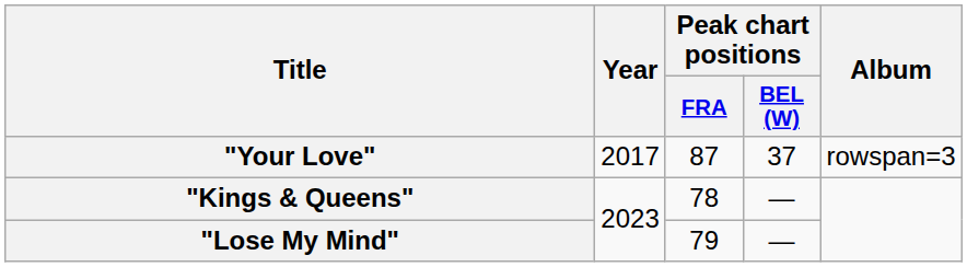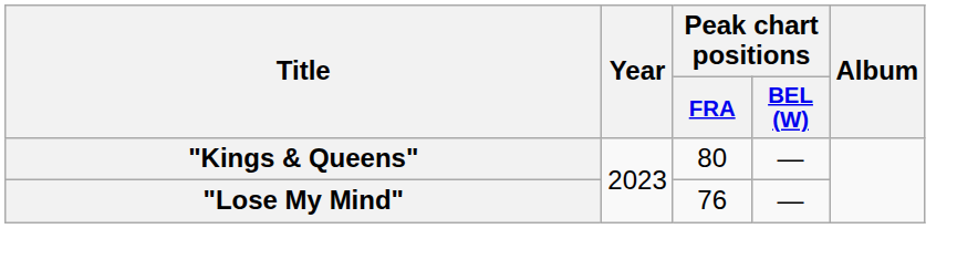- row: "Your Love" | 2017 | 87 | 37 | rowspan=3
"Kings & Queens" | Peak chart positions / FRA: 78 -> 80
"Lose My Mind" | Peak chart positions / FRA: 79 -> 76
